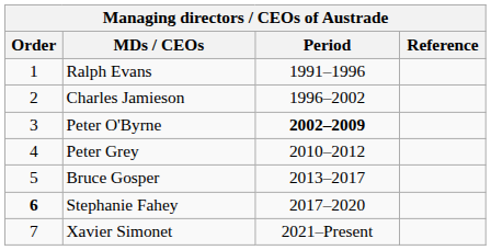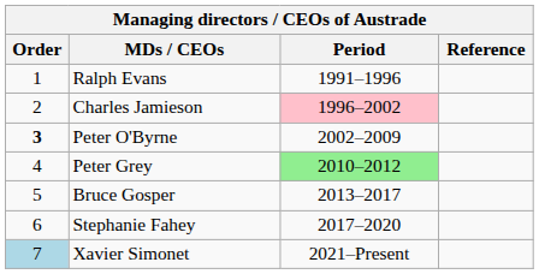Charles Jamieson | Period: no background -> pink background
Peter O'Byrne | Order: normal -> bold
Peter O'Byrne | Period: bold -> normal
Peter Grey | Period: no background -> lightgreen background
Stephanie Fahey | Order: bold -> normal
Xavier Simonet | Order: no background -> lightblue background
